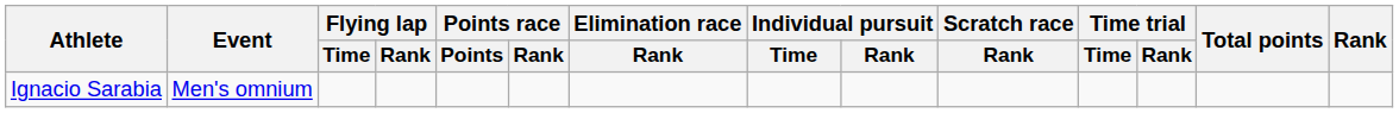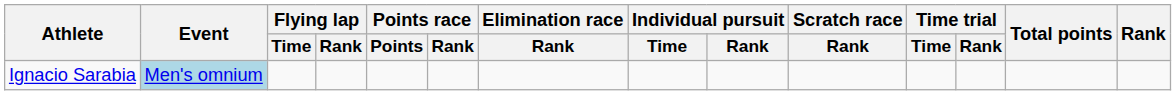Ignacio Sarabia | Event: no background -> lightblue background
